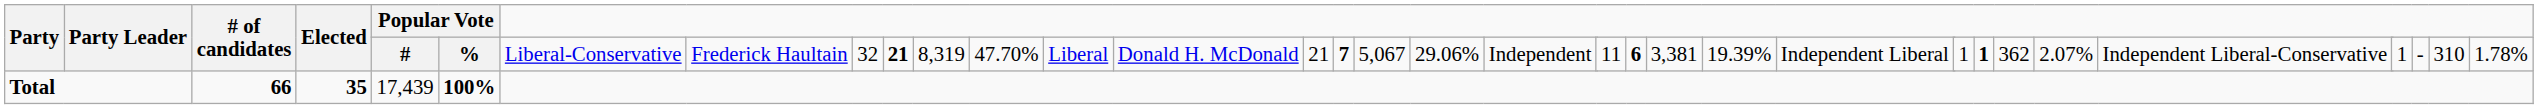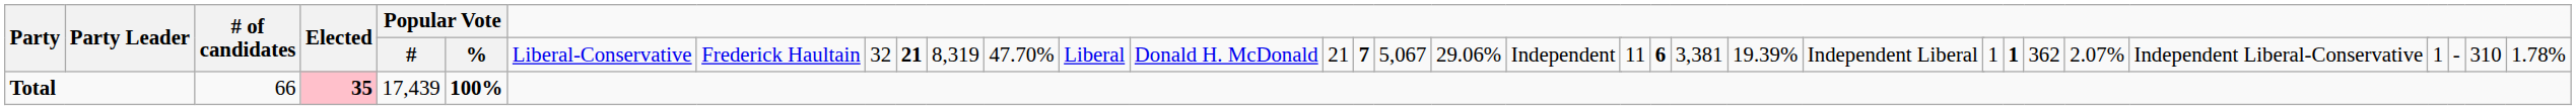row 3 | # of candidates: bold -> normal
row 3 | Elected: no background -> pink background
